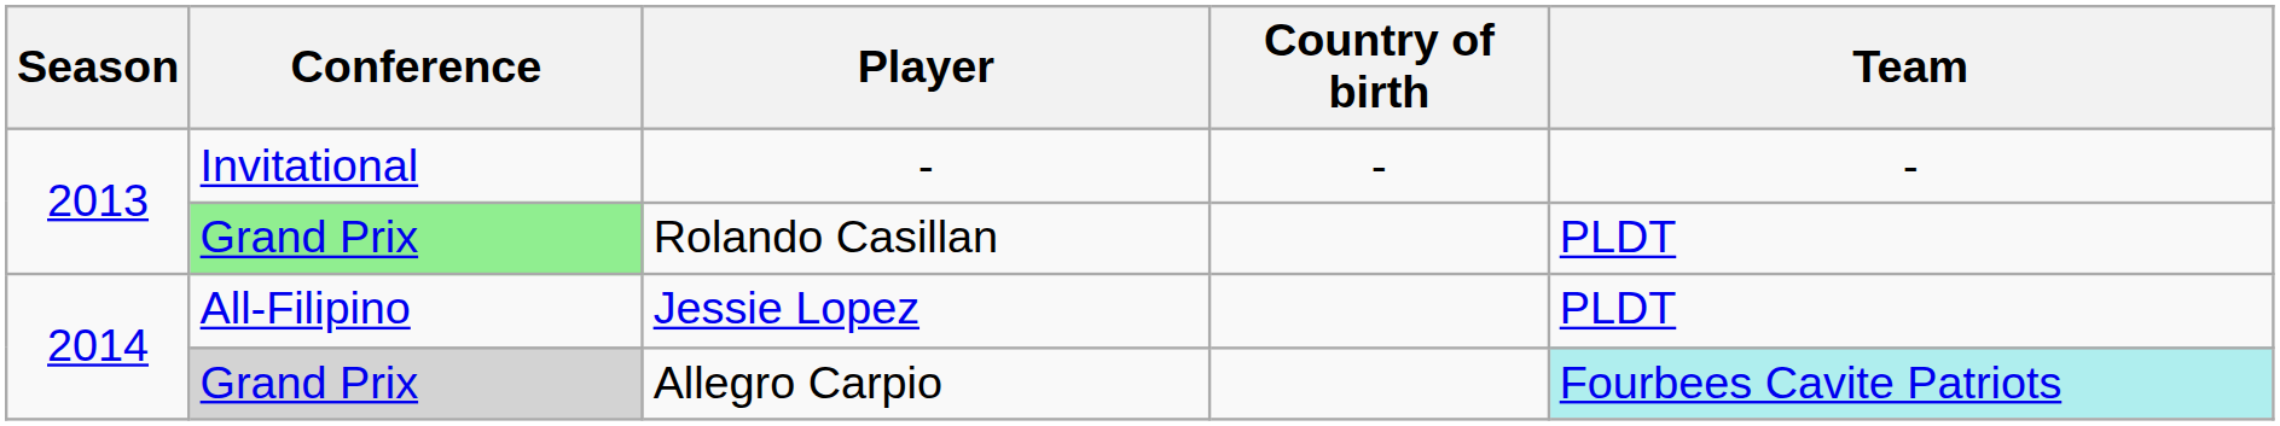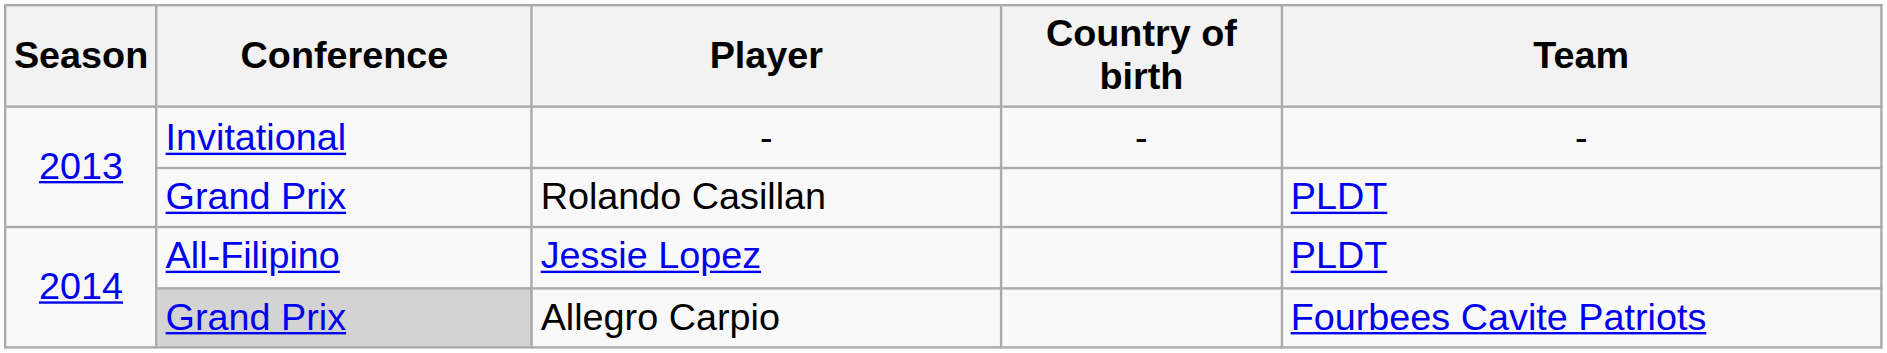Rolando Casillan | Conference: lightgreen background -> no background
Allegro Carpio | Team: paleturquoise background -> no background
